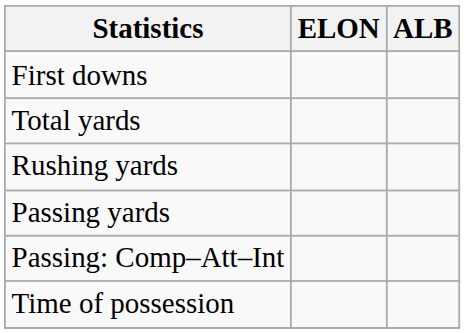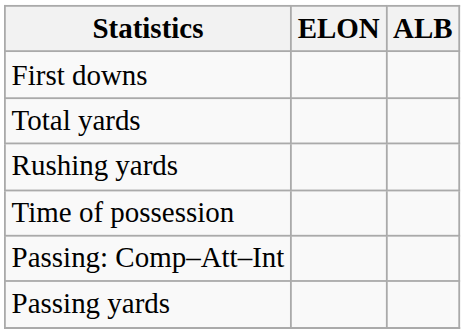rows swapped: Passing yards <-> Time of possession
